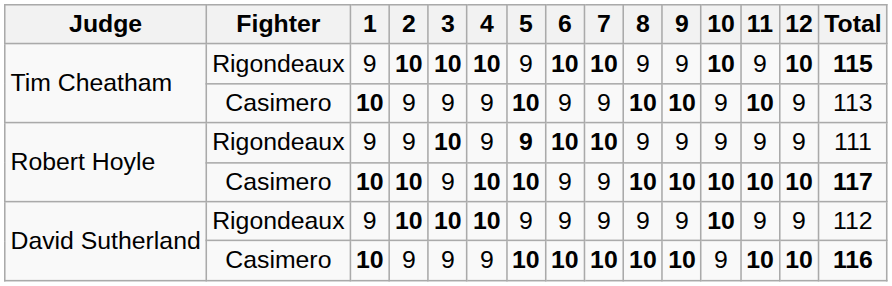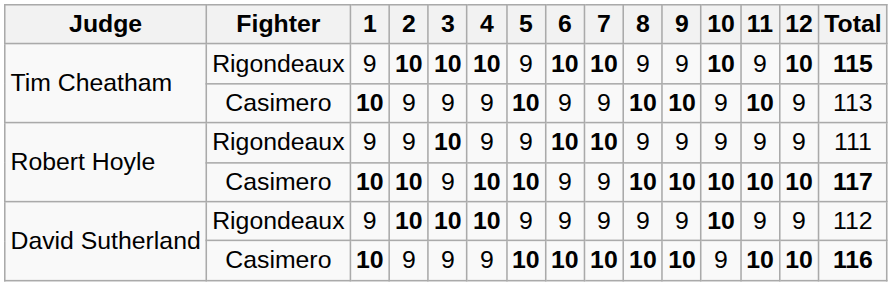Robert Hoyle / Rigondeaux | 5: bold -> normal
